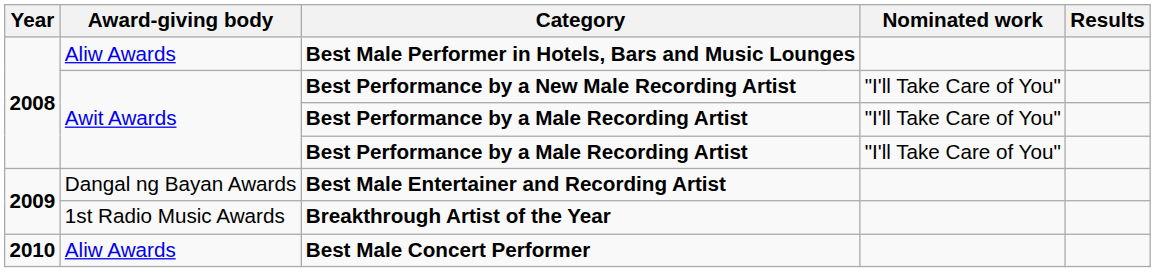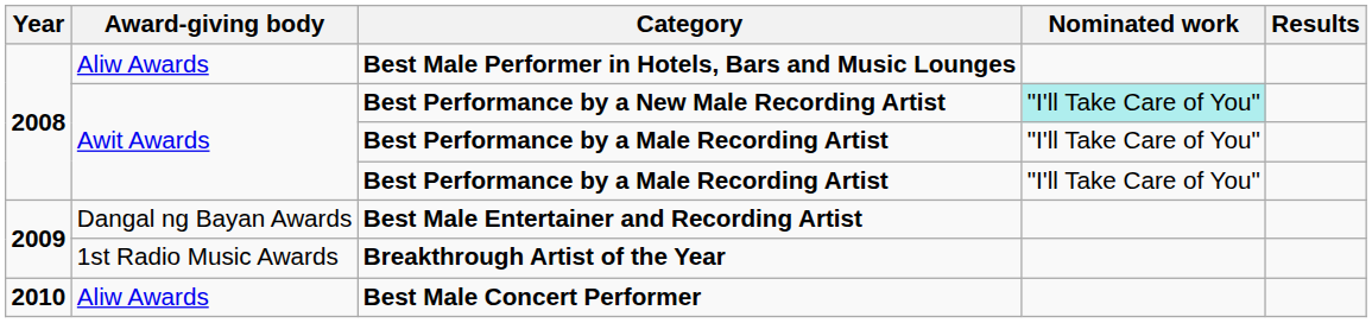Best Performance by a New Male Recording Artist | Nominated work: no background -> paleturquoise background
